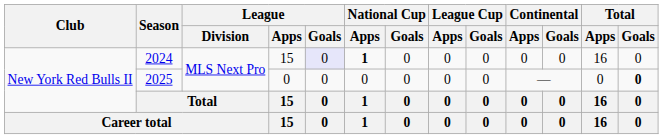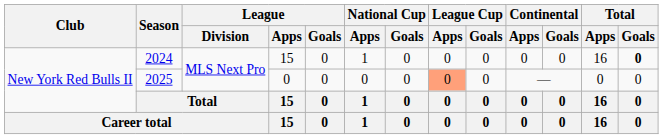2024 | League / Goals: lavender background -> no background
2024 | National Cup / Apps: bold -> normal
2024 | Total / Goals: normal -> bold
2025 | League Cup / Apps: no background -> lightsalmon background
2025 | Total / Goals: bold -> normal
